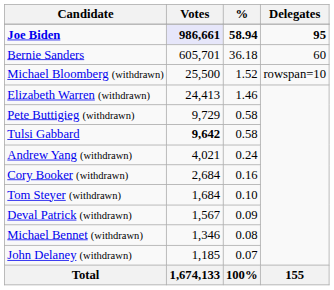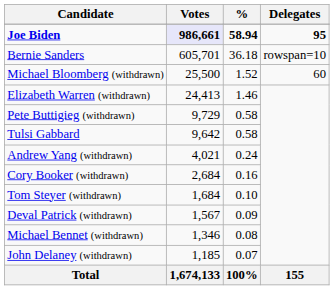Bernie Sanders | Delegates: 60 -> rowspan=10
Michael Bloomberg (withdrawn) | Delegates: rowspan=10 -> 60
Tulsi Gabbard | Votes: bold -> normal
